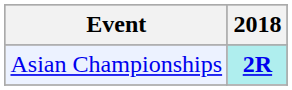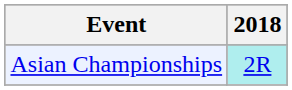Asian Championships | 2018: bold -> normal
